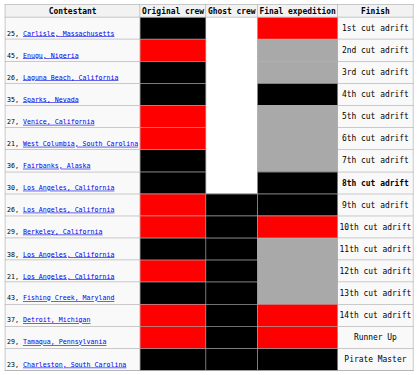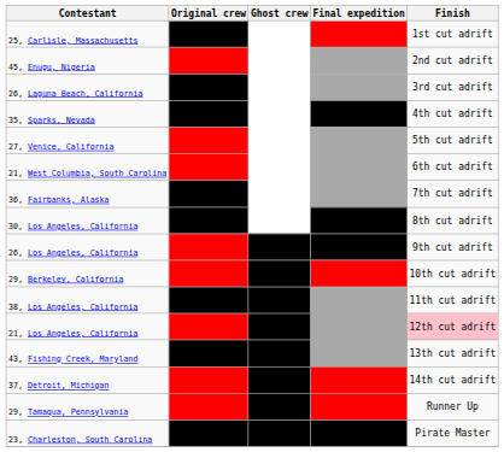30, Los Angeles, California | Finish: bold -> normal
21, Los Angeles, California | Finish: no background -> pink background
